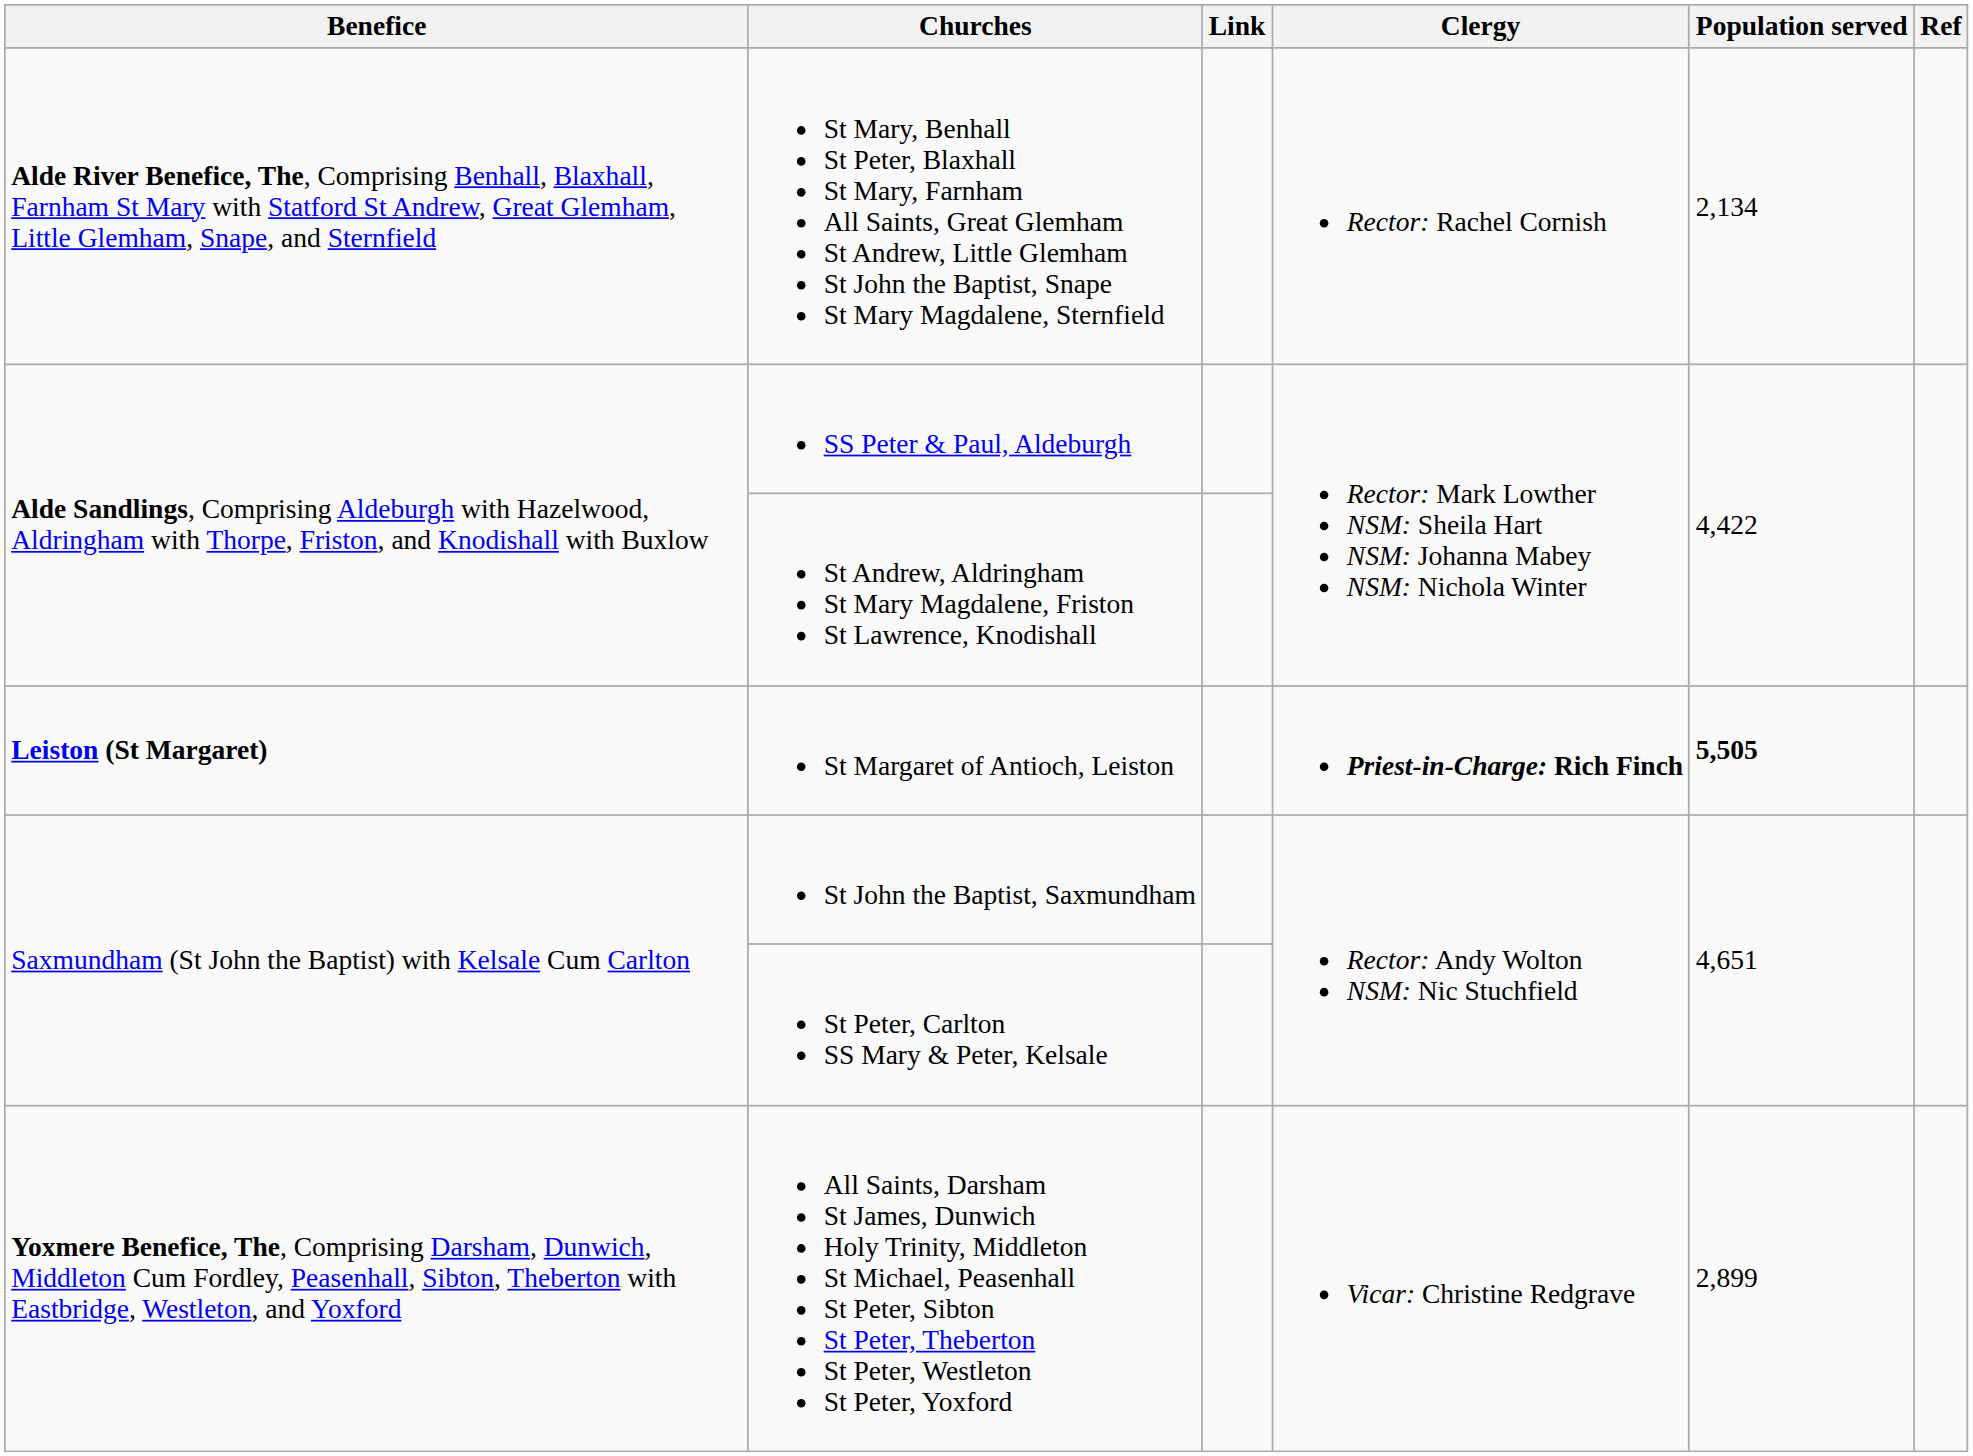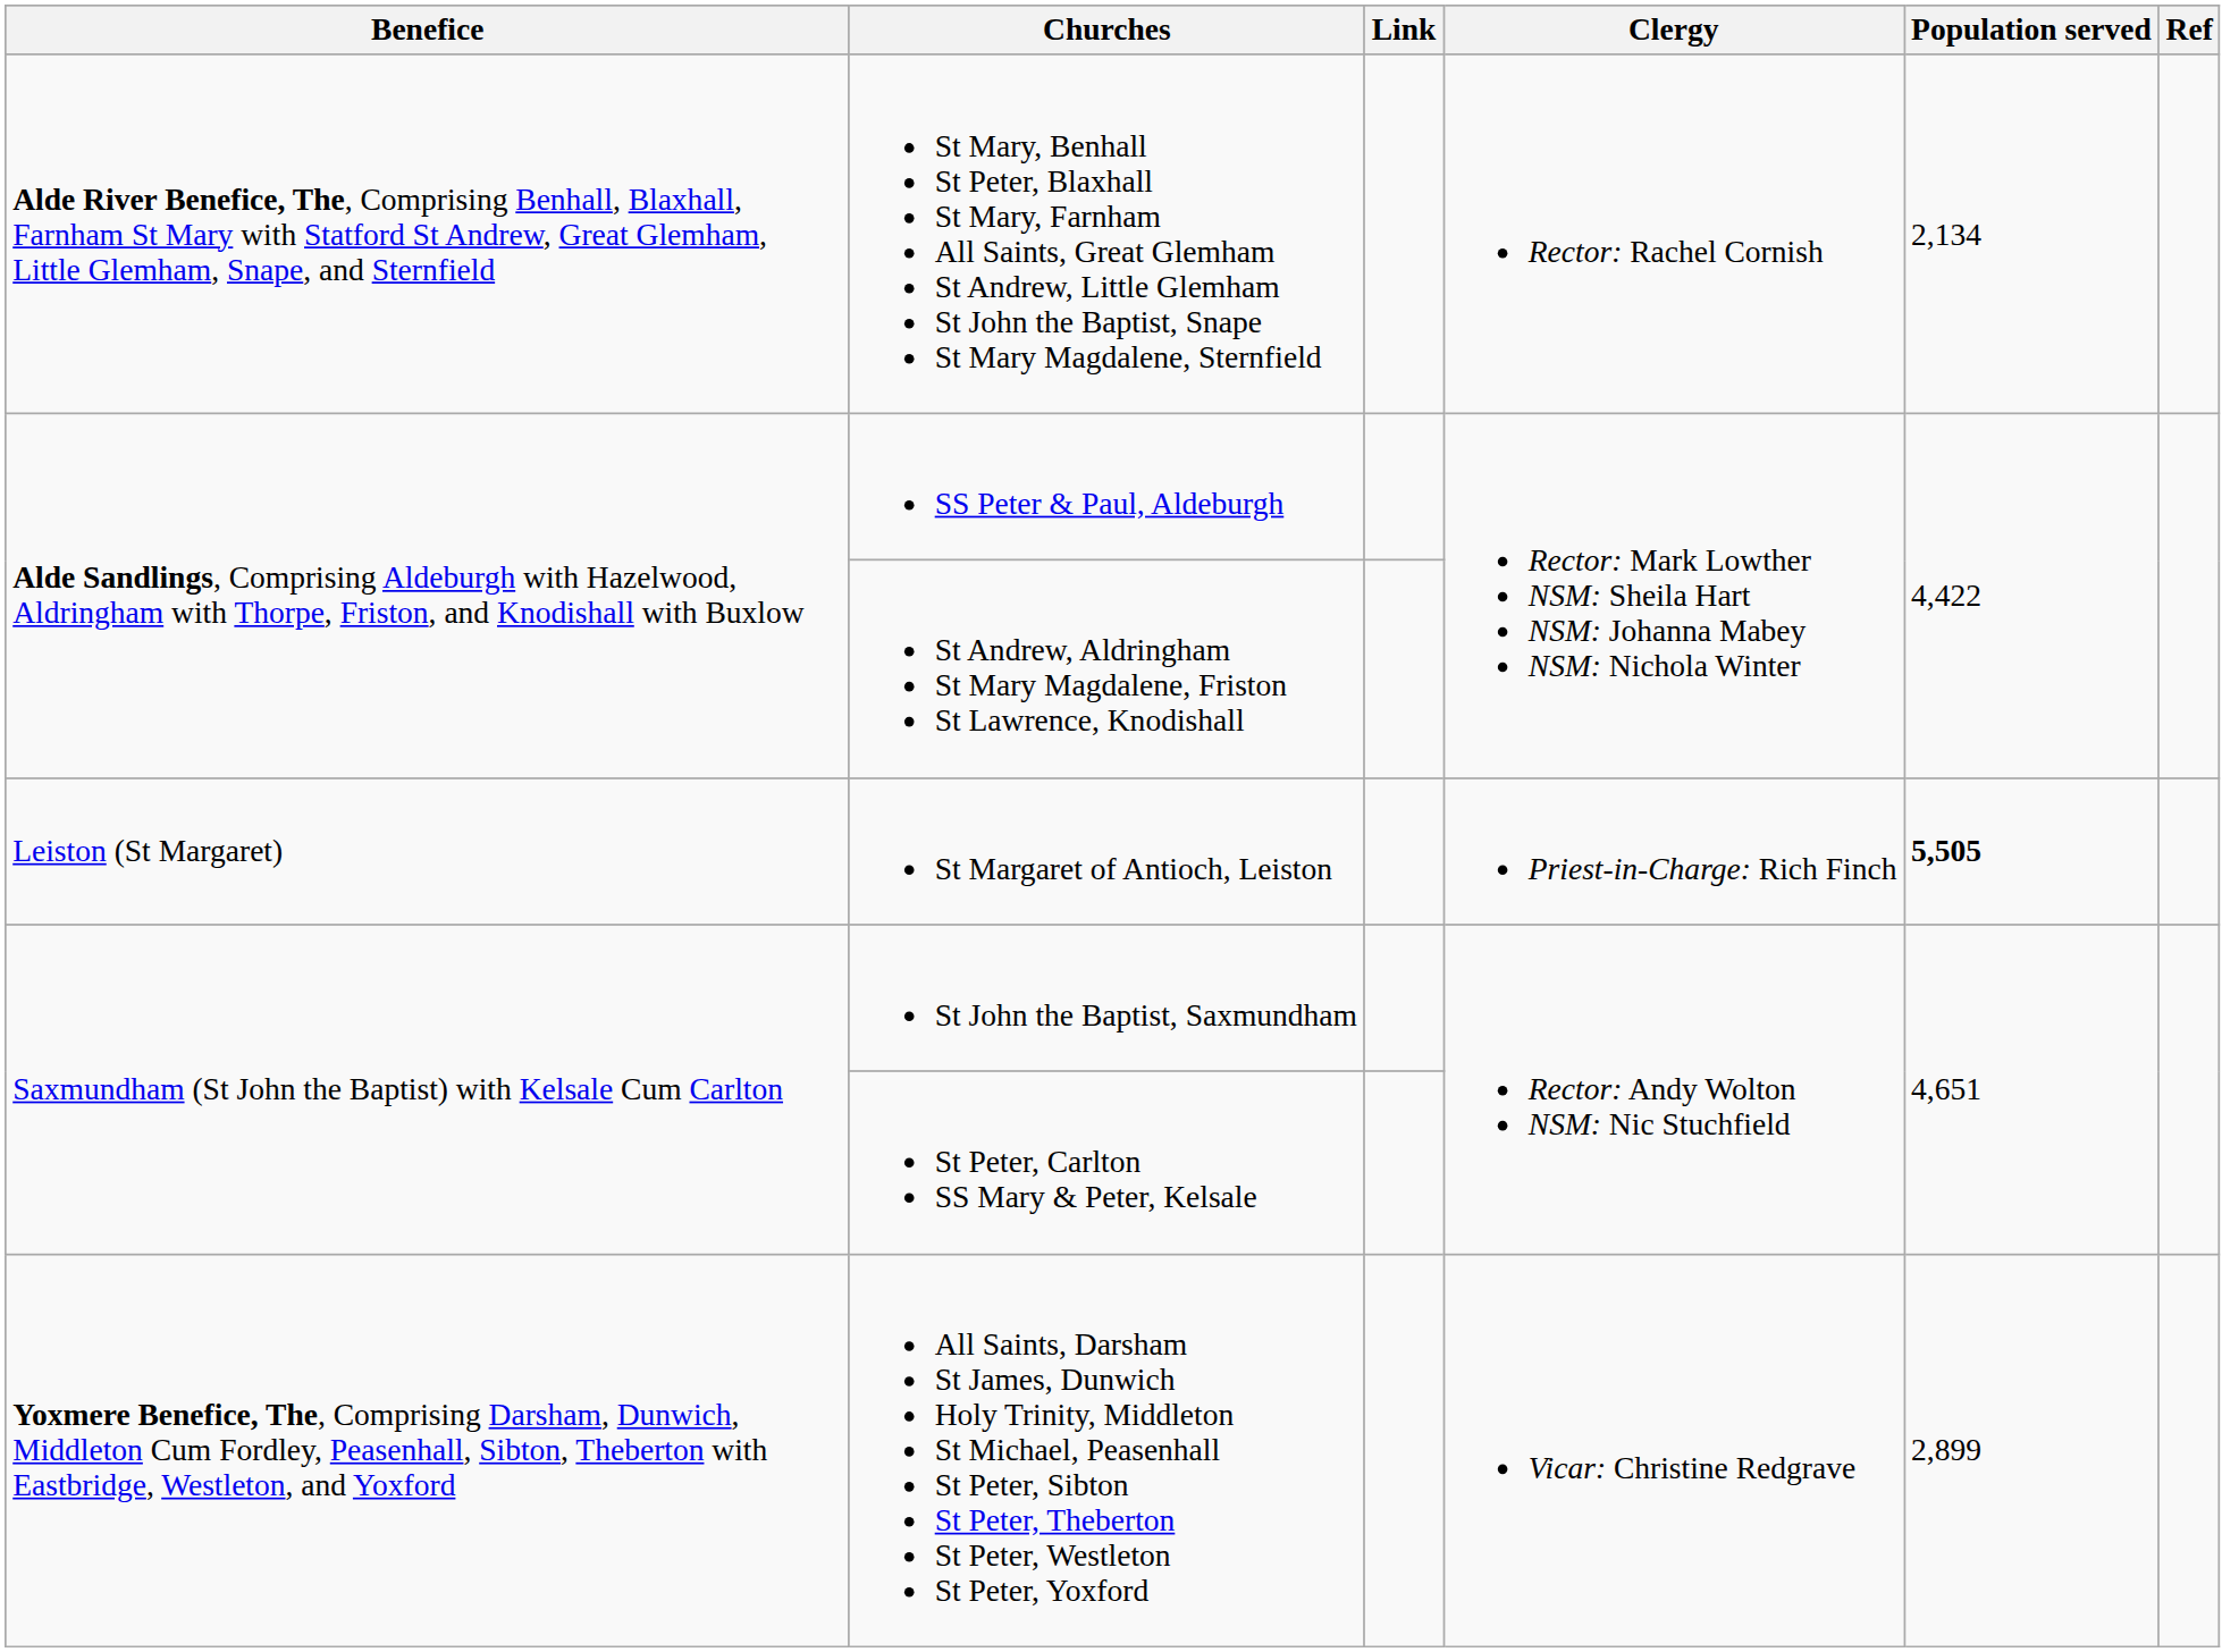St Margaret of Antioch, Leiston | Benefice: bold -> normal
St Margaret of Antioch, Leiston | Clergy: bold -> normal
